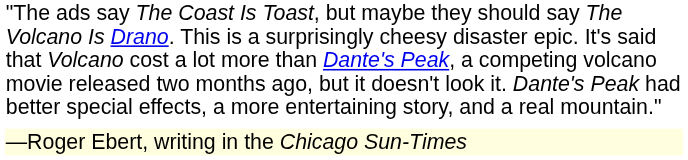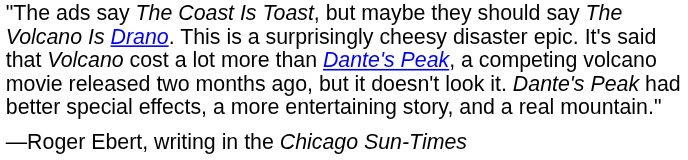row 2 | column 1: lightyellow background -> no background
